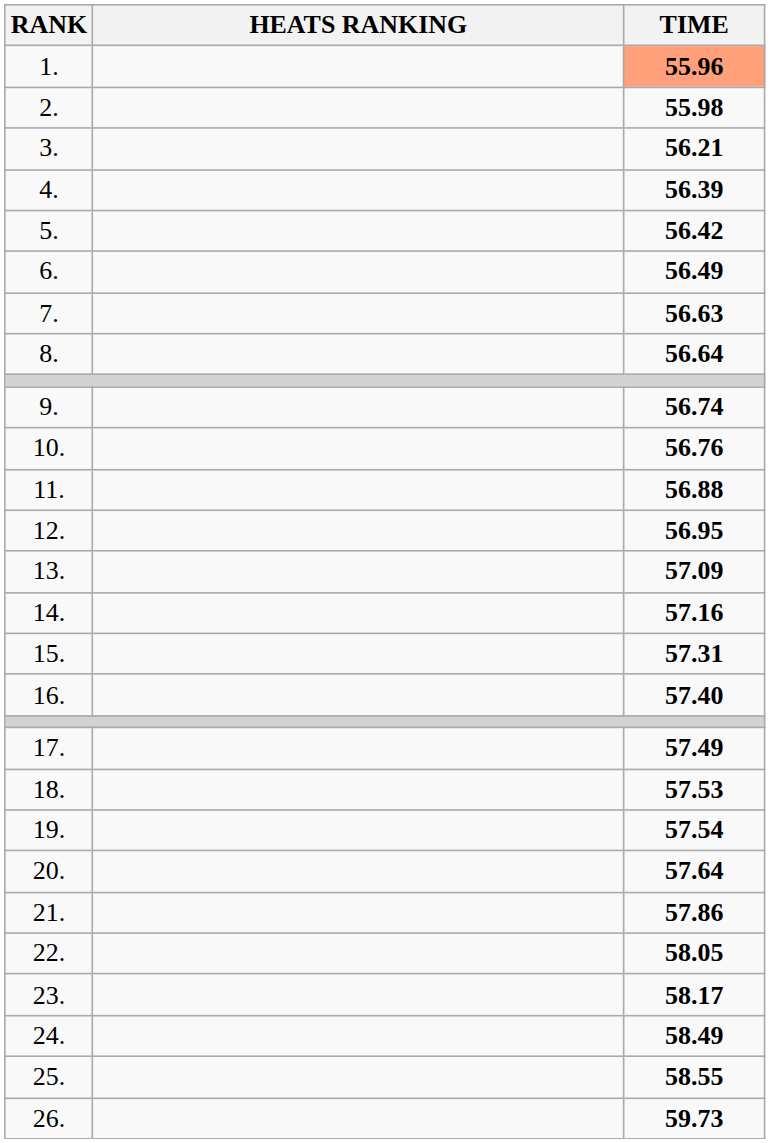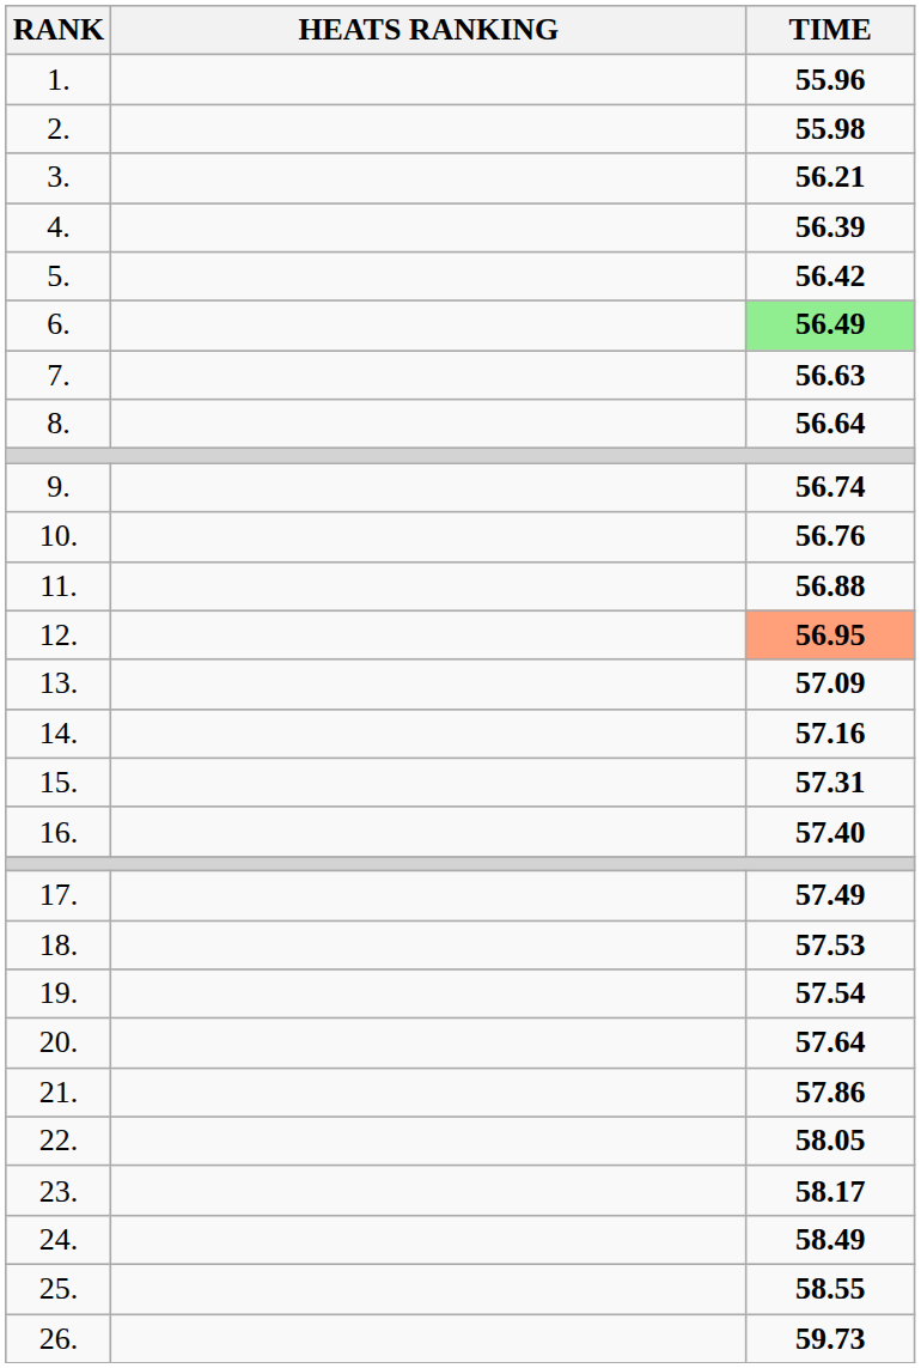1. | TIME: lightsalmon background -> no background
6. | TIME: no background -> lightgreen background
12. | TIME: no background -> lightsalmon background
